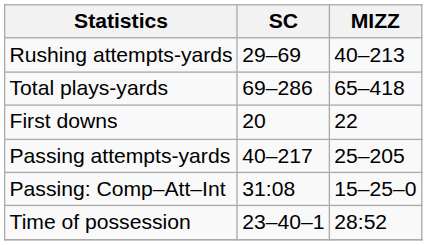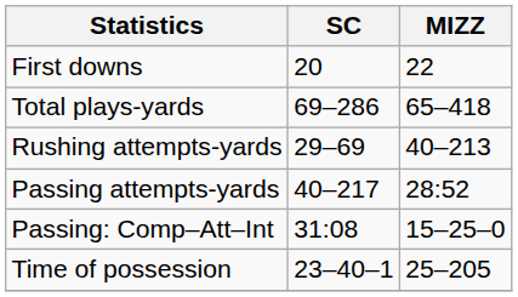rows swapped: First downs <-> Rushing attempts-yards
Passing attempts-yards | MIZZ: 25–205 -> 28:52
Time of possession | MIZZ: 28:52 -> 25–205
